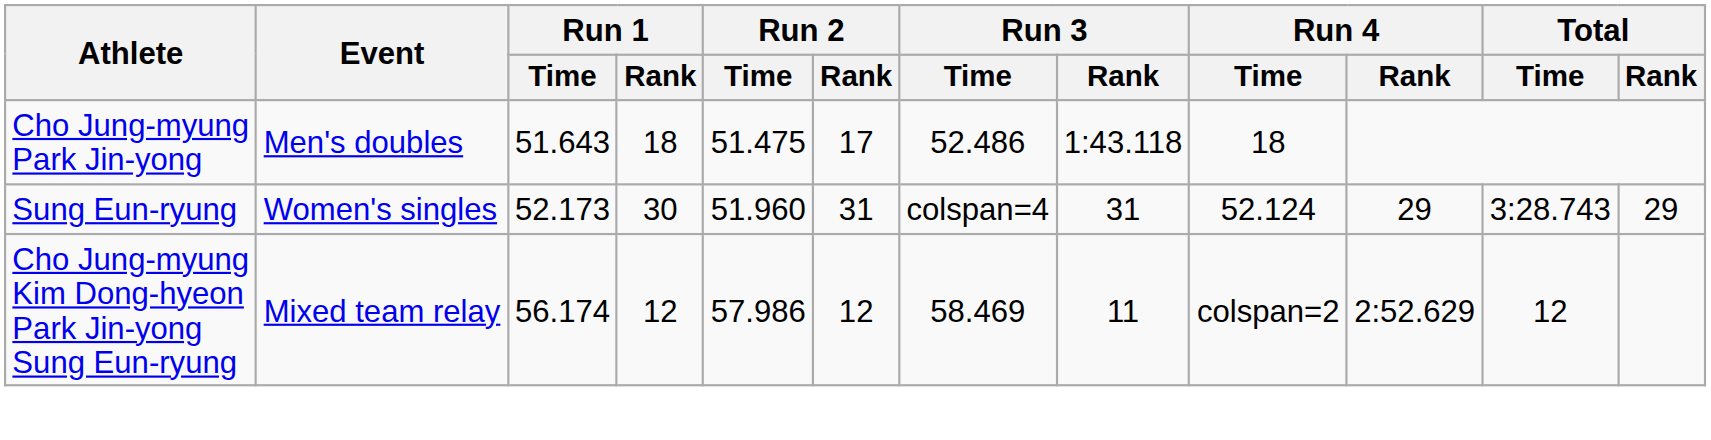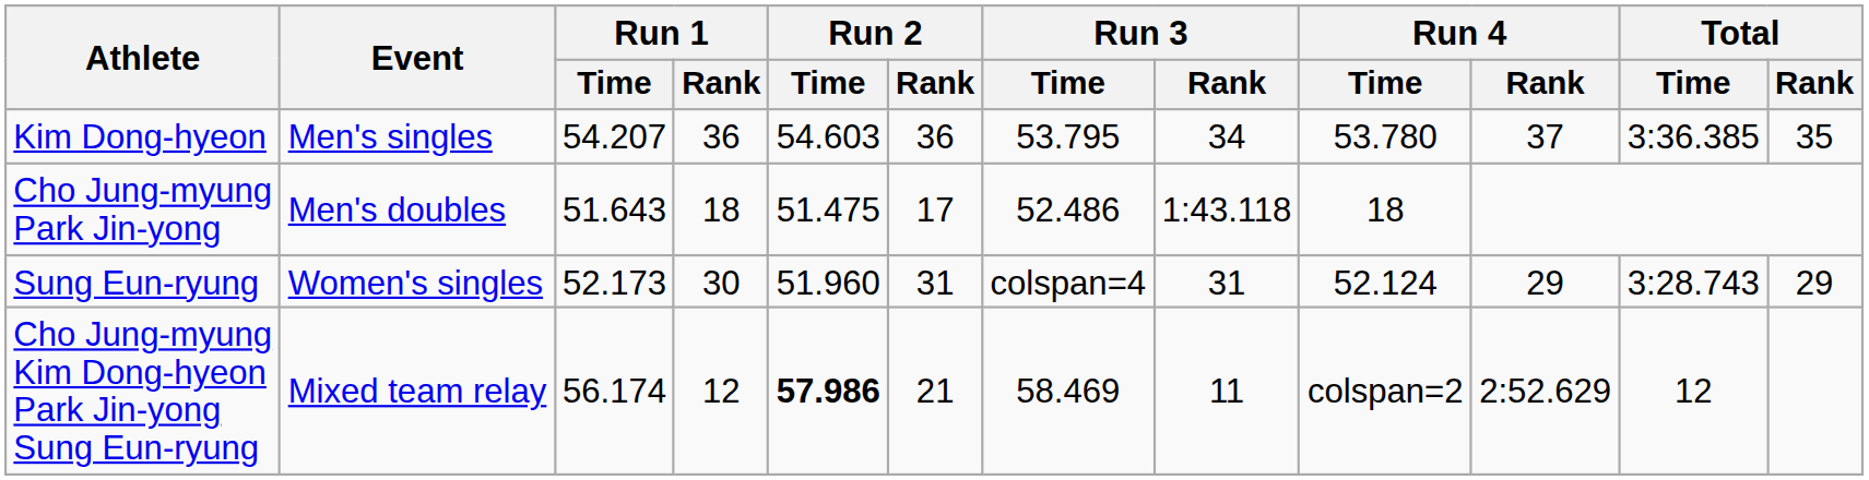+ row: Kim Dong-hyeon | Men's singles | 54.207 | 36 | 54.603 | 36 | 53.795 | 34 | 53.780 | 37 | 3:36.385 | 35
Cho Jung-myung Kim Dong-hyeon Park Jin-yong Sung Eun-ryung | Run 2 / Time: normal -> bold
Cho Jung-myung Kim Dong-hyeon Park Jin-yong Sung Eun-ryung | Run 2 / Rank: 12 -> 21
